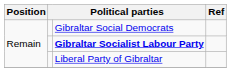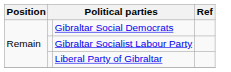Gibraltar Socialist Labour Party | column 3: bold -> normal
